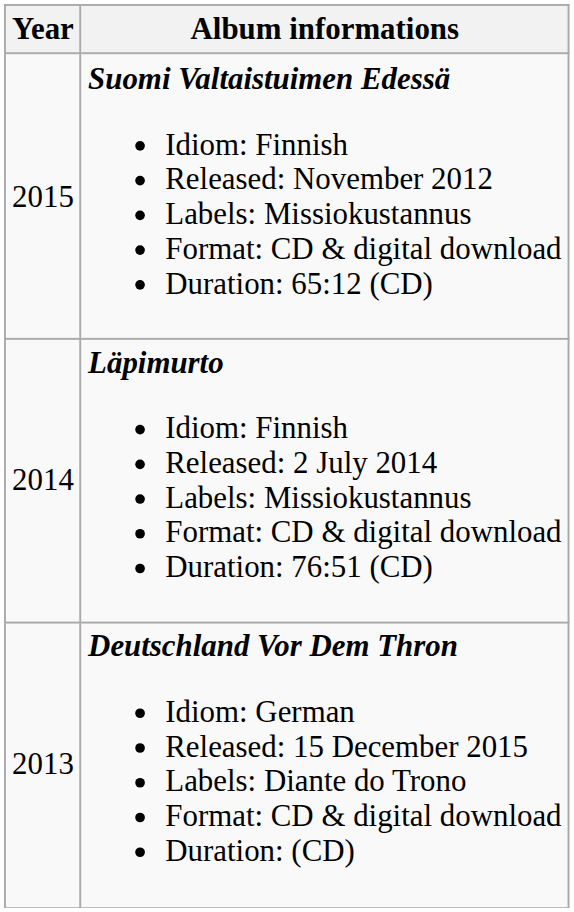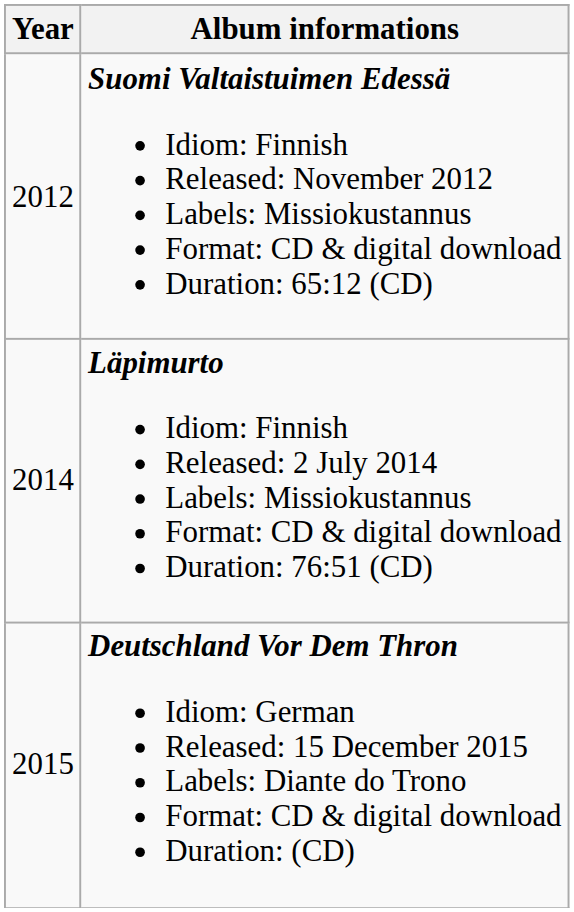row 2 | Year: 2015 -> 2012
row 4 | Year: 2013 -> 2015
